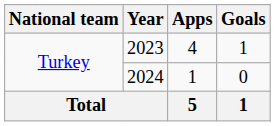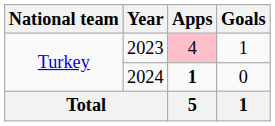2023 | Apps: no background -> pink background
2024 | Apps: normal -> bold
